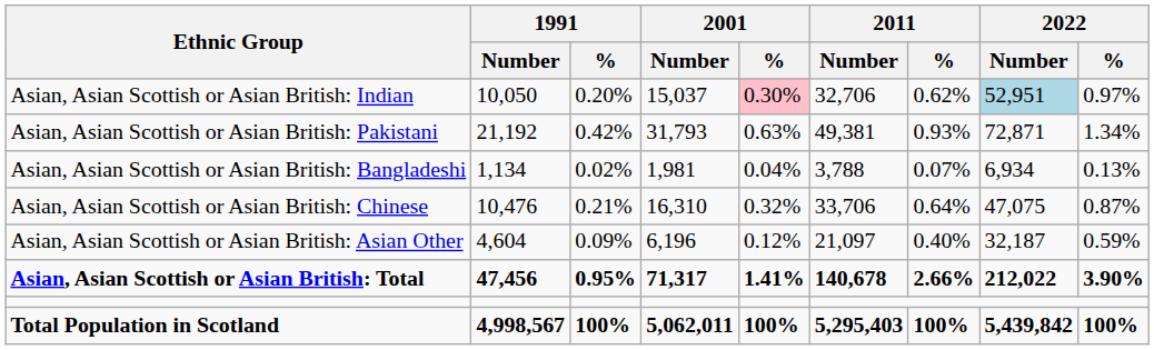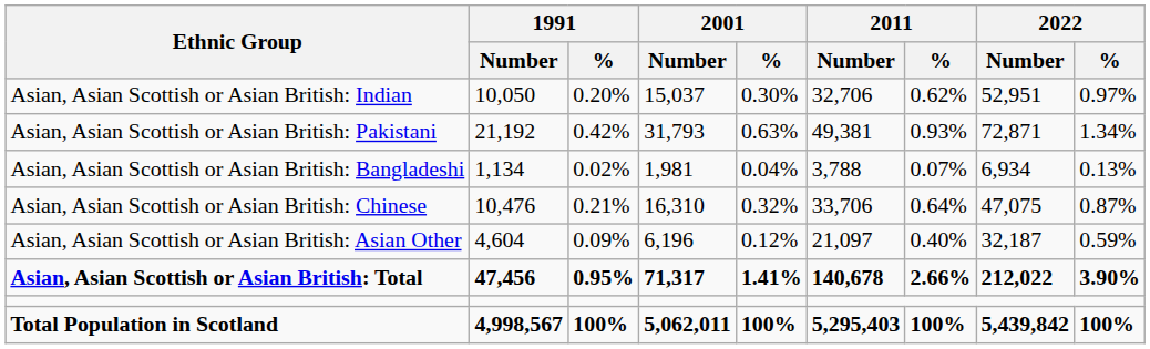Asian, Asian Scottish or Asian British: Indian | 2001 / %: pink background -> no background
Asian, Asian Scottish or Asian British: Indian | 2022 / Number: lightblue background -> no background
